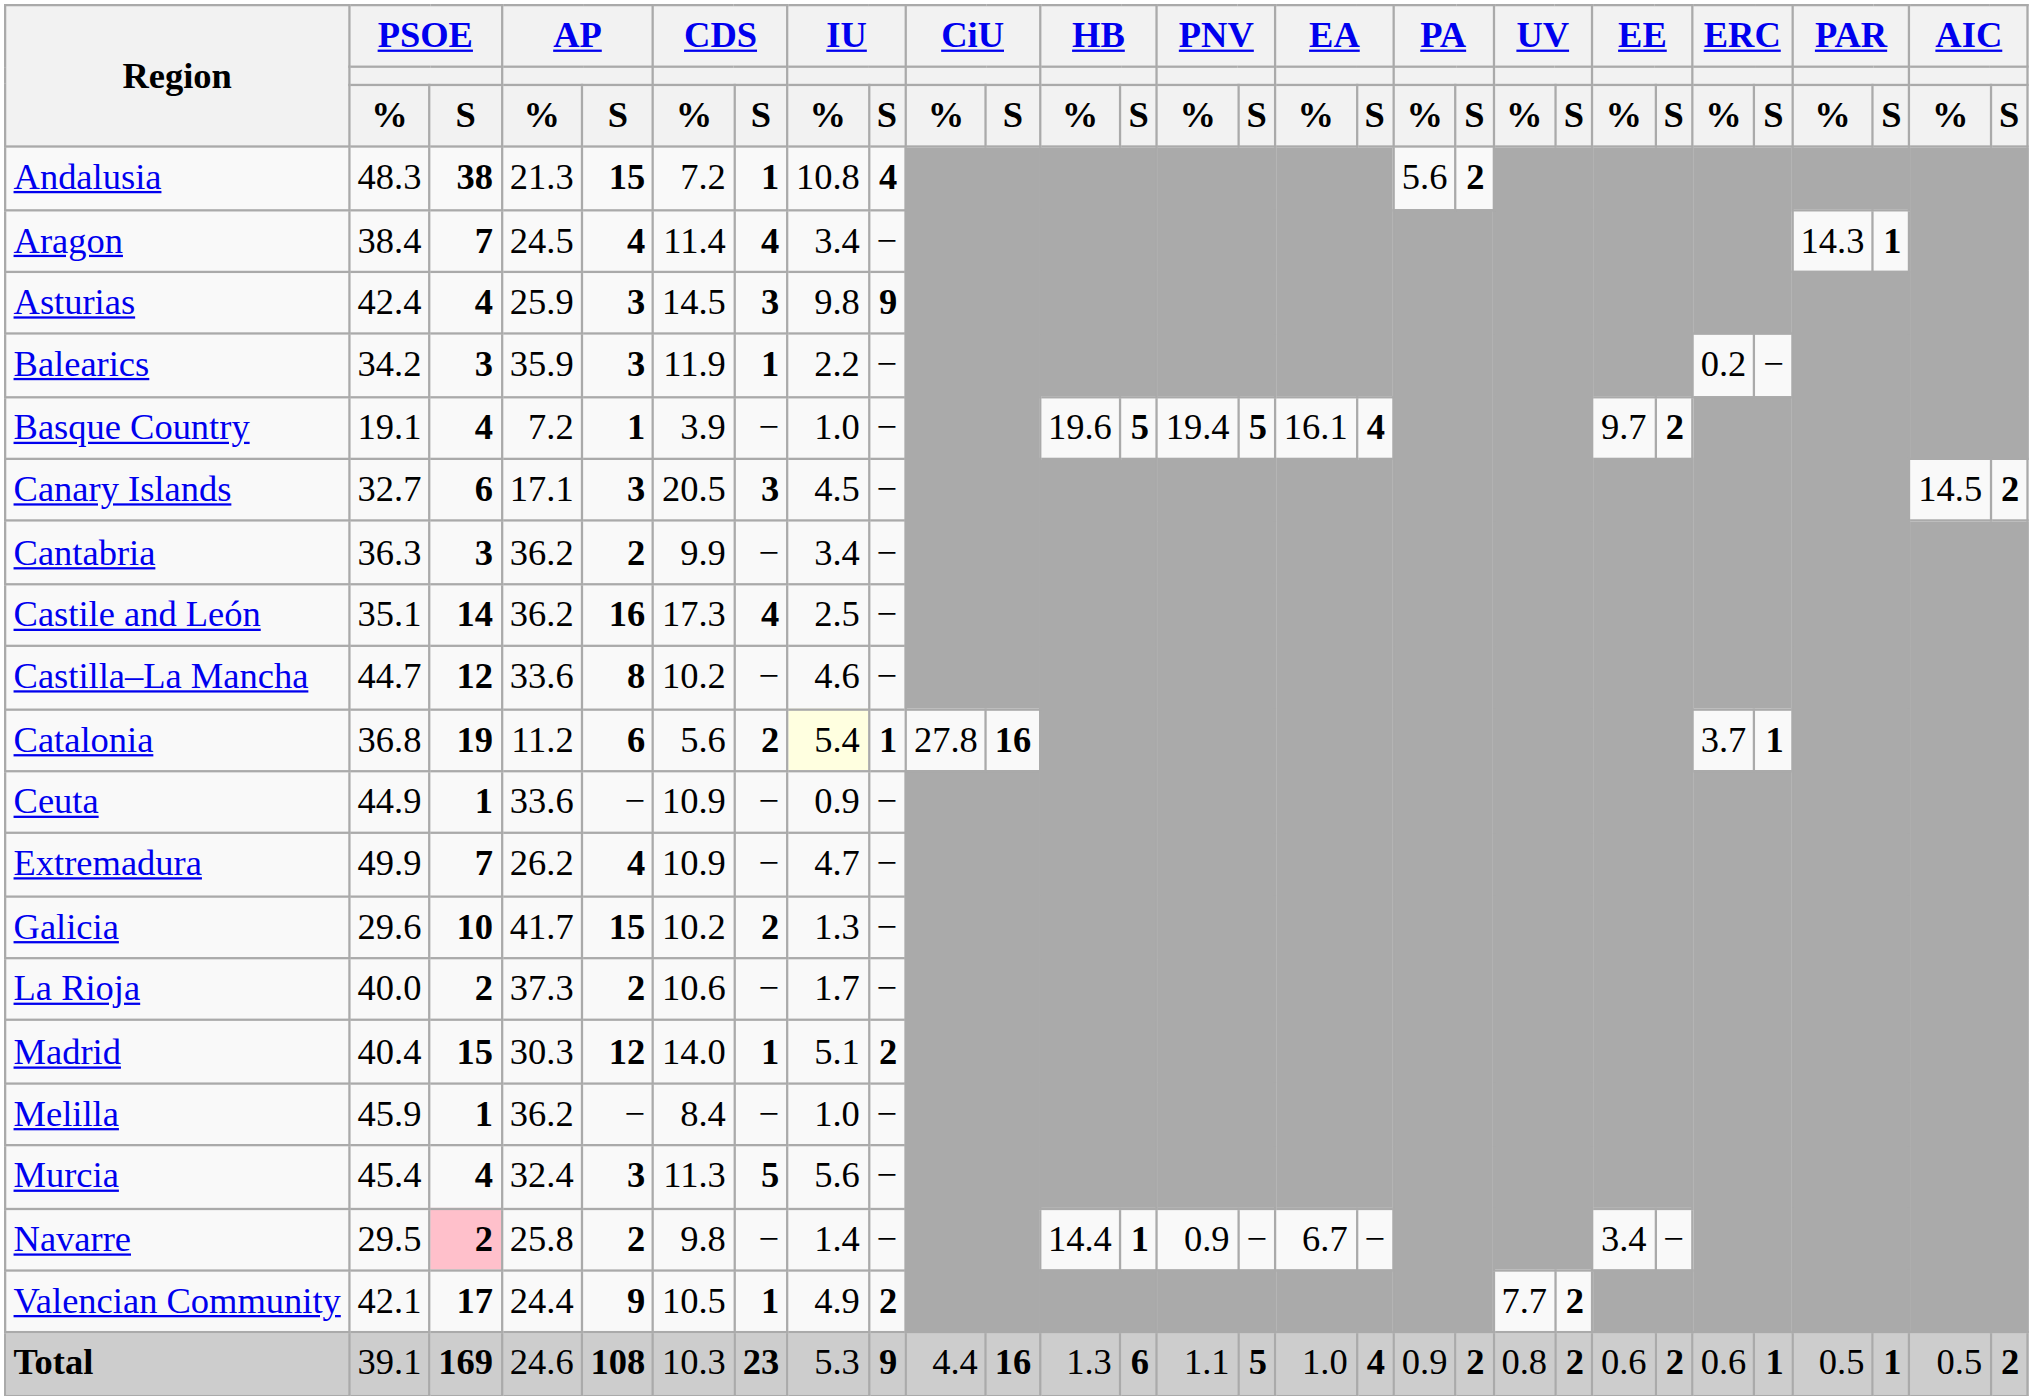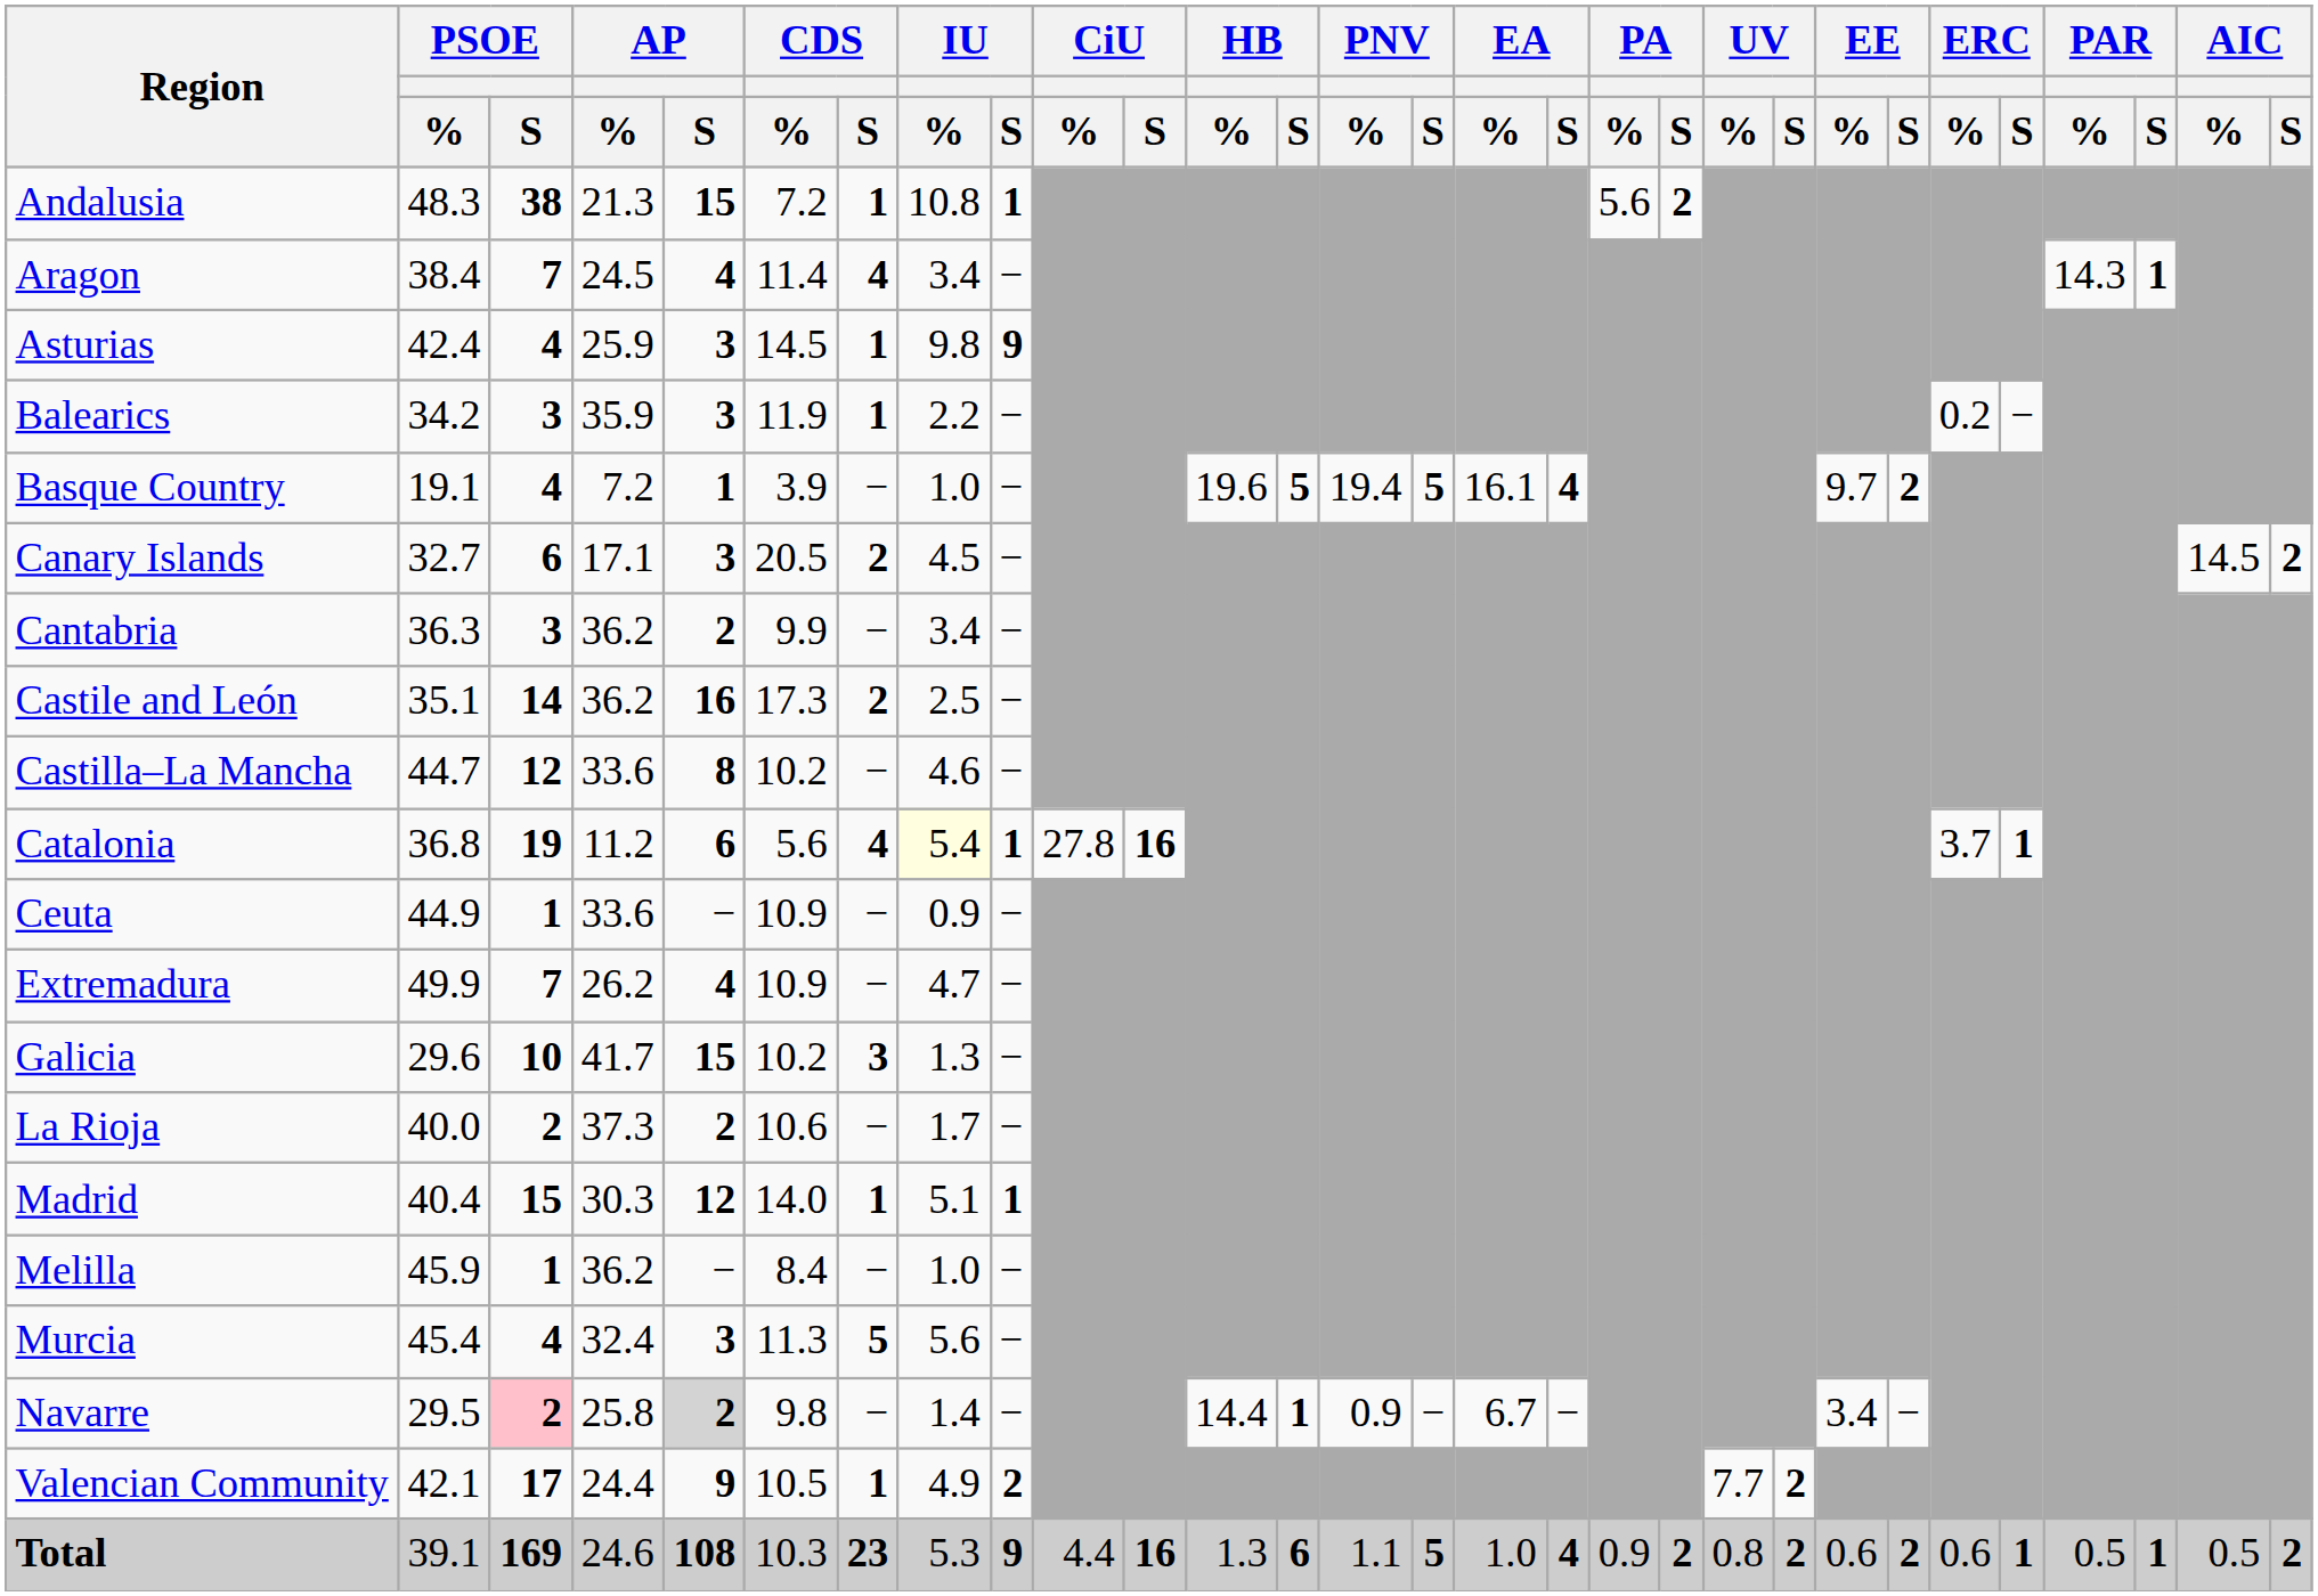Andalusia | IU / S: 4 -> 1
Asturias | CDS / S: 3 -> 1
Canary Islands | CDS / S: 3 -> 2
Castile and León | CDS / S: 4 -> 2
Catalonia | CDS / S: 2 -> 4
Galicia | CDS / S: 2 -> 3
Madrid | IU / S: 2 -> 1
Navarre | AP / S: no background -> lightgrey background
